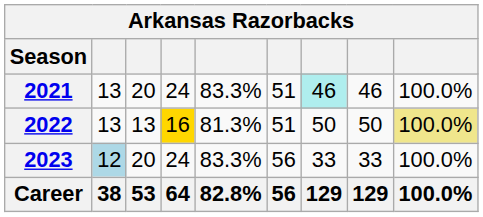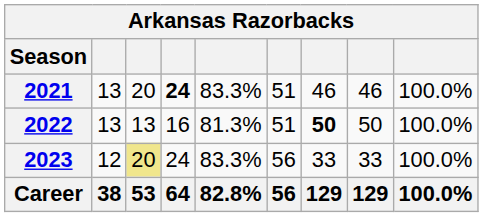2021 | column 4: normal -> bold
2021 | column 7: paleturquoise background -> no background
2022 | column 4: gold background -> no background
2022 | column 7: normal -> bold
2022 | column 9: khaki background -> no background
2023 | column 2: lightblue background -> no background
2023 | column 3: no background -> khaki background
